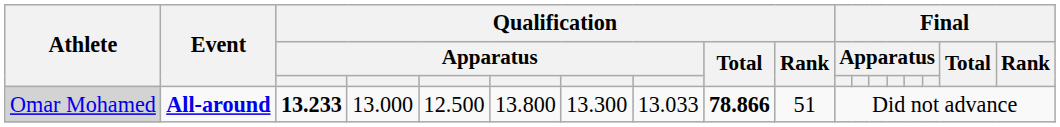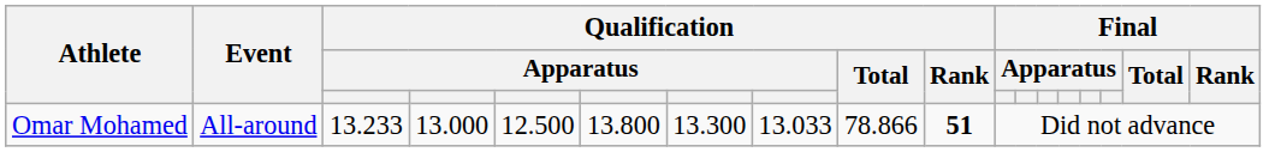row 4 | Athlete: lightgrey background -> no background
row 4 | Event: bold -> normal
row 4 | column 3: bold -> normal
row 4 | Qualification / Total: bold -> normal
row 4 | Qualification / Rank: normal -> bold
